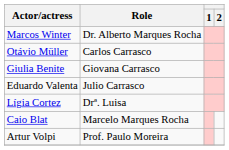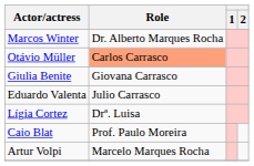Otávio Müller | Role: no background -> lightsalmon background
Caio Blat | Role: Marcelo Marques Rocha -> Prof. Paulo Moreira
Artur Volpi | Role: Prof. Paulo Moreira -> Marcelo Marques Rocha
